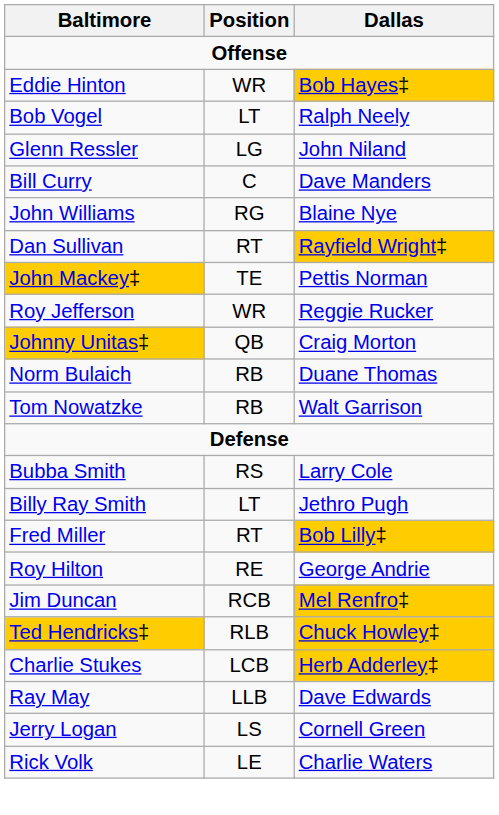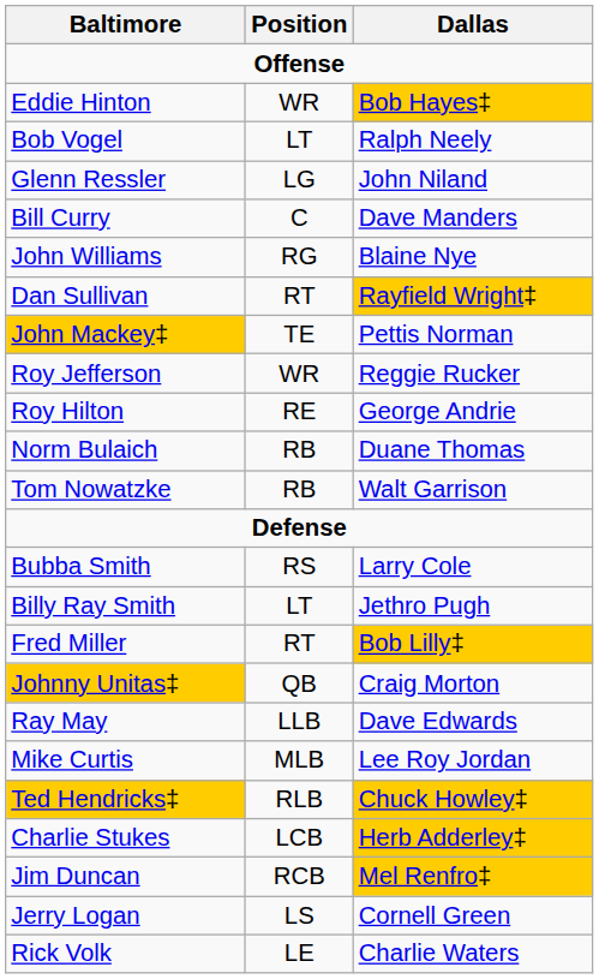rows swapped: Johnny Unitas‡ <-> Roy Hilton
rows swapped: Ray May <-> Jim Duncan
+ row: Mike Curtis | MLB | Lee Roy Jordan
